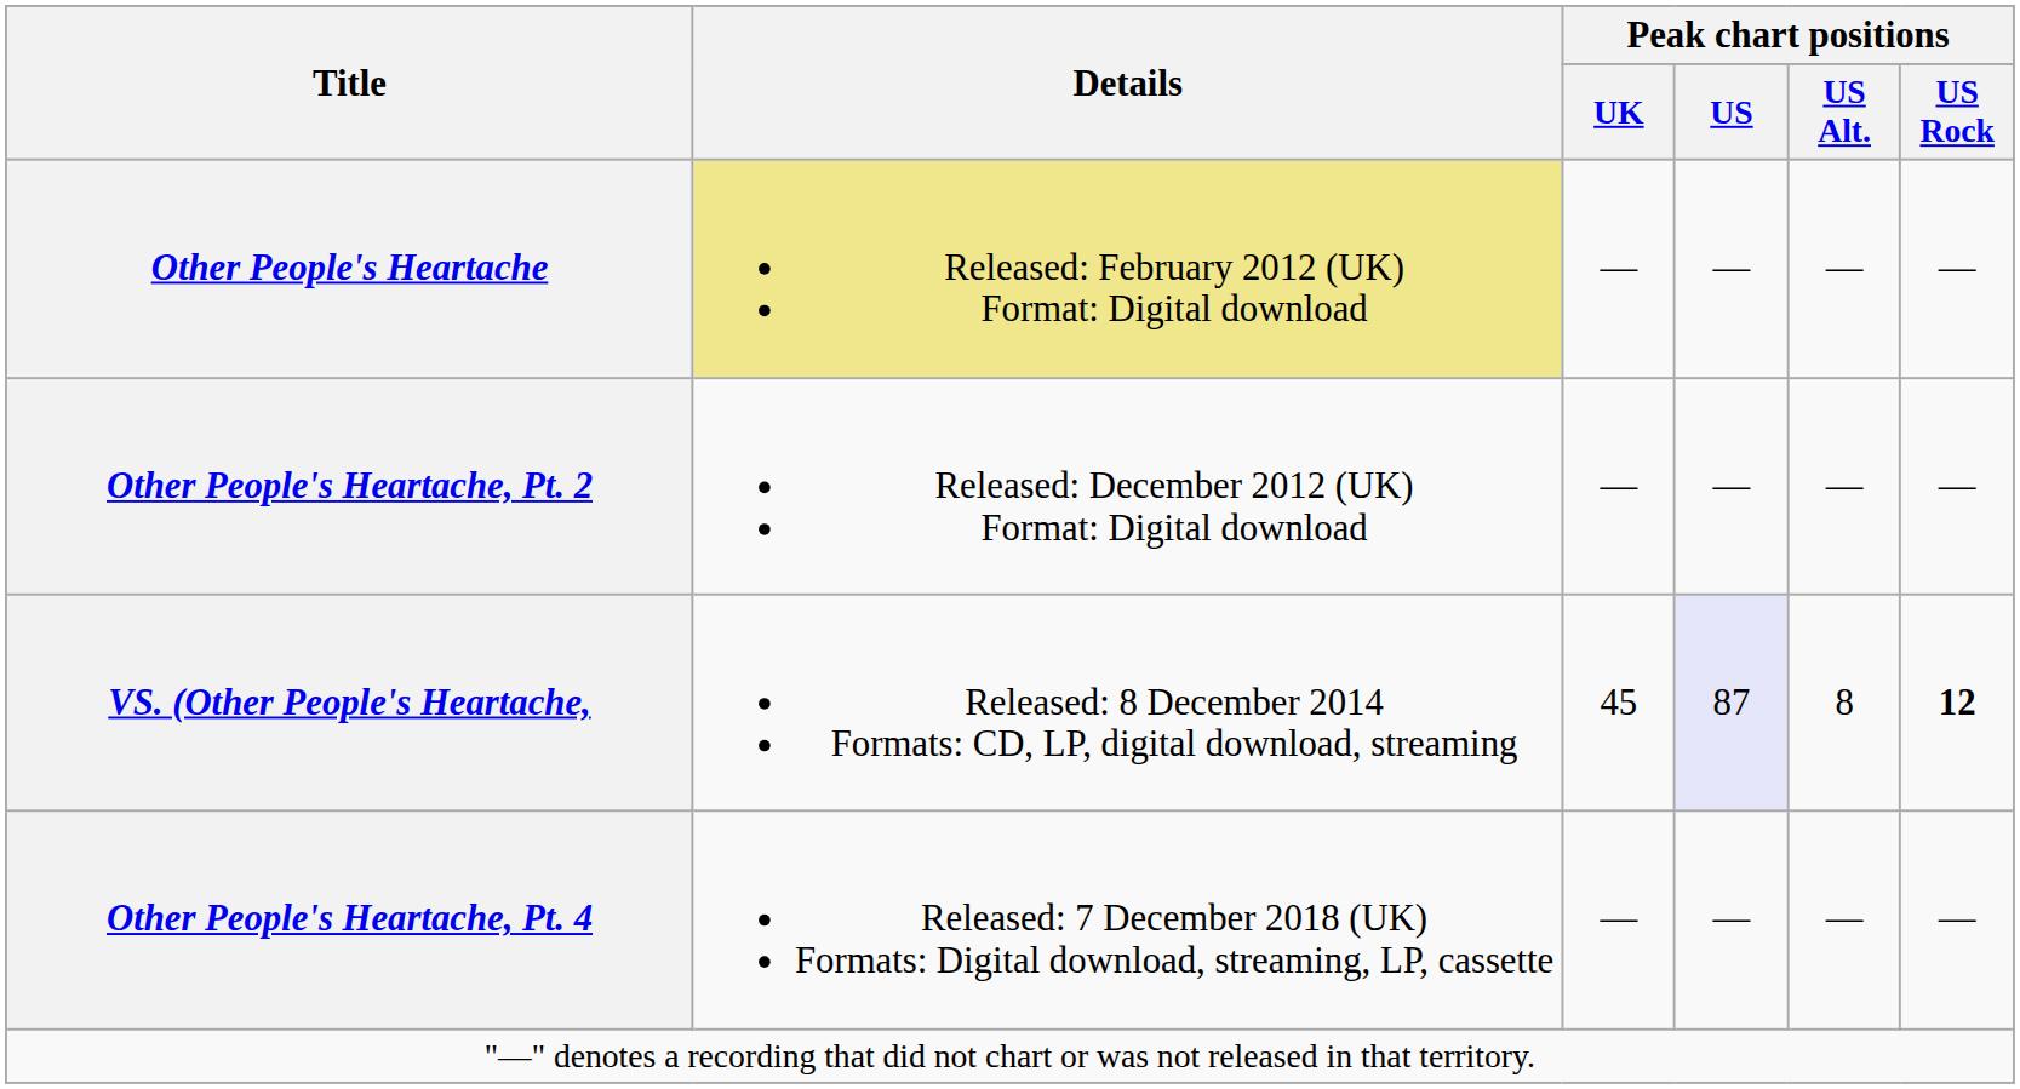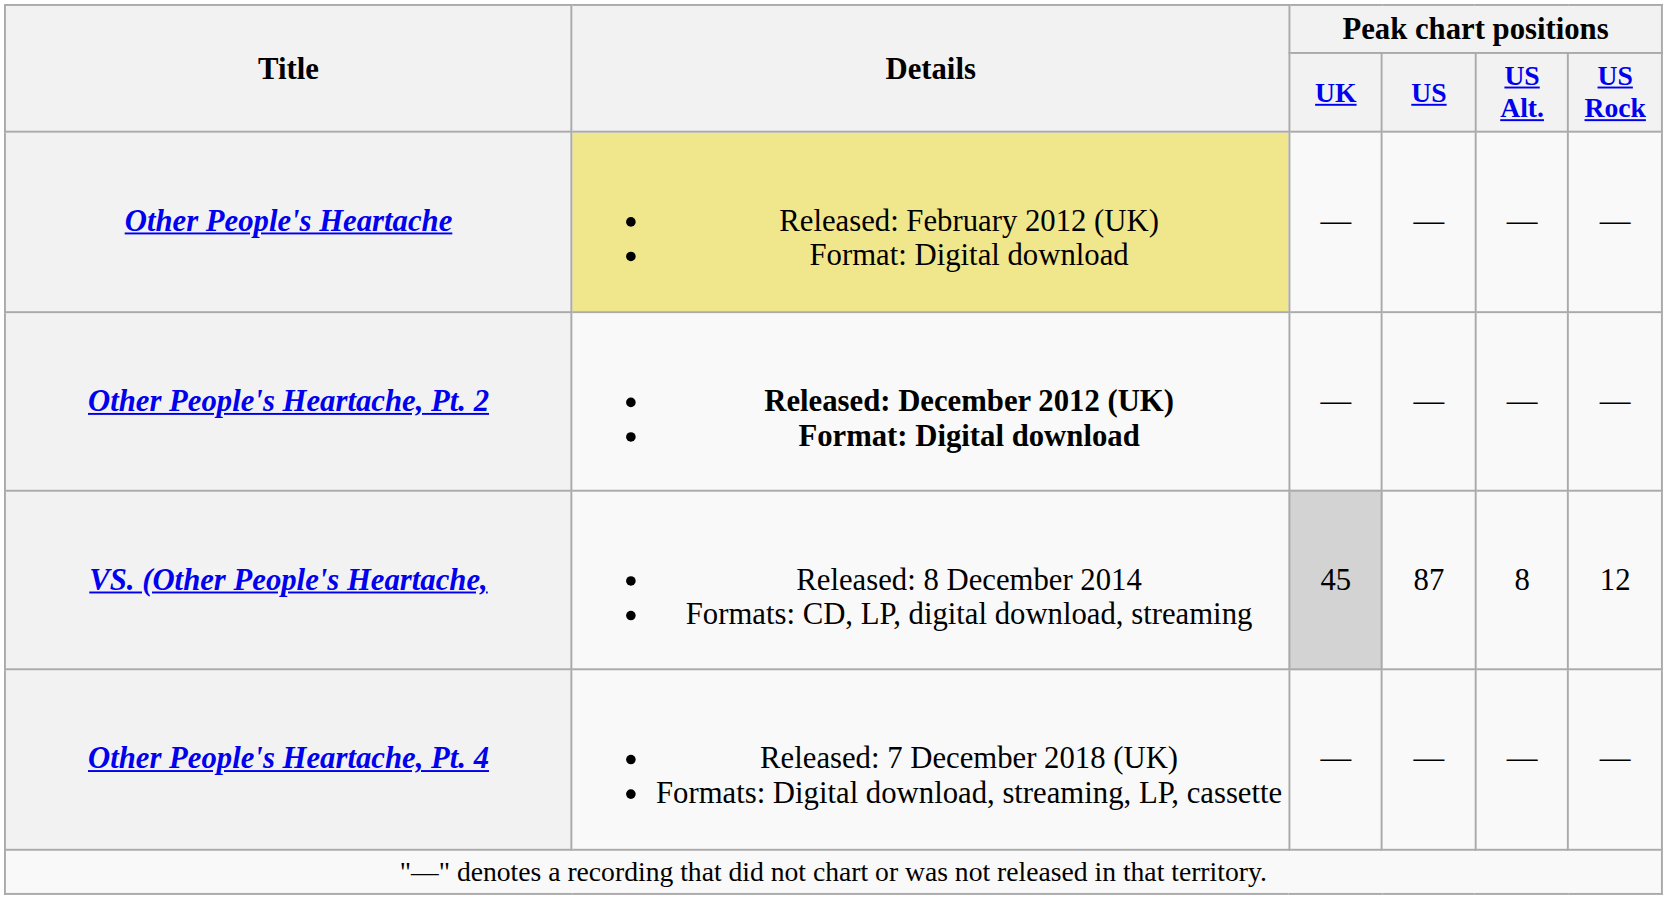Other People's Heartache, Pt. 2 | Details: normal -> bold
VS. (Other People's Heartache, | Peak chart positions / UK: no background -> lightgrey background
VS. (Other People's Heartache, | Peak chart positions / US: lavender background -> no background
VS. (Other People's Heartache, | Peak chart positions / US Rock: bold -> normal
